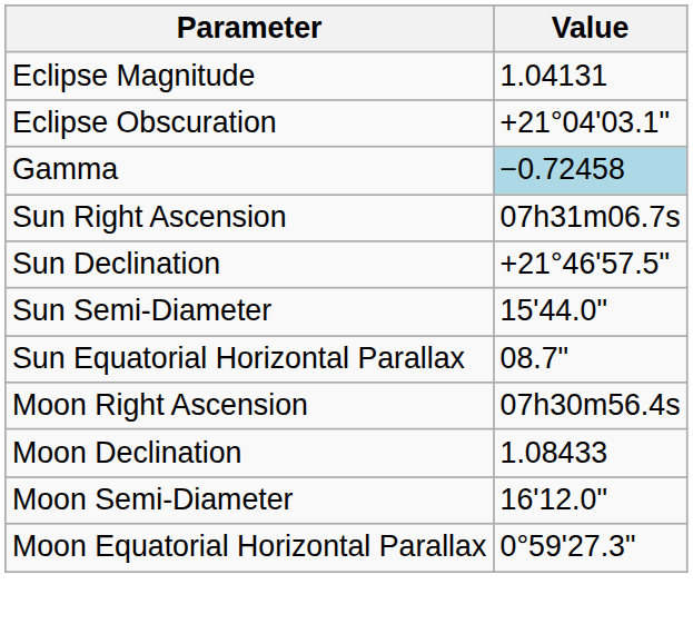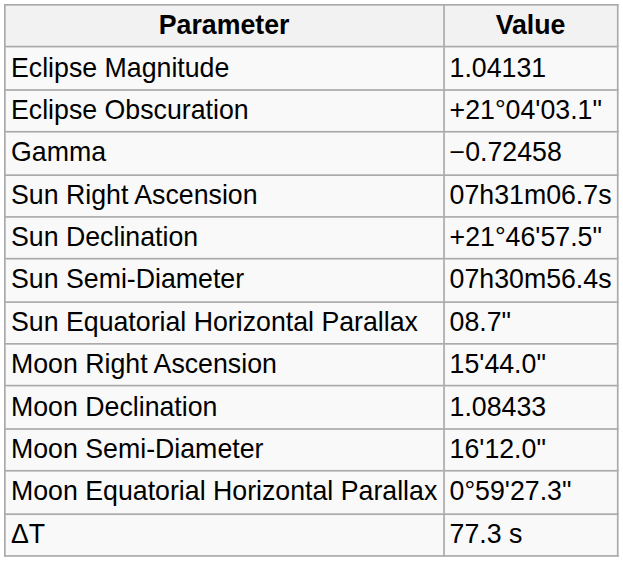Gamma | Value: lightblue background -> no background
Sun Semi-Diameter | Value: 15'44.0" -> 07h30m56.4s
Moon Right Ascension | Value: 07h30m56.4s -> 15'44.0"
+ row: ΔT | 77.3 s
